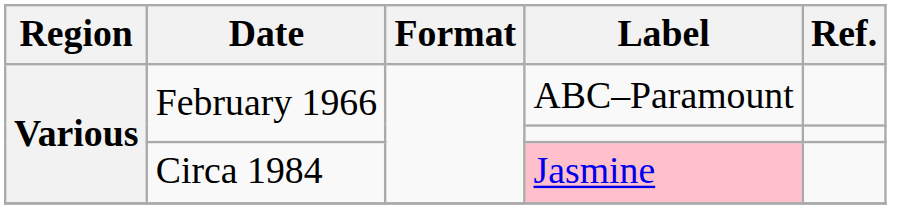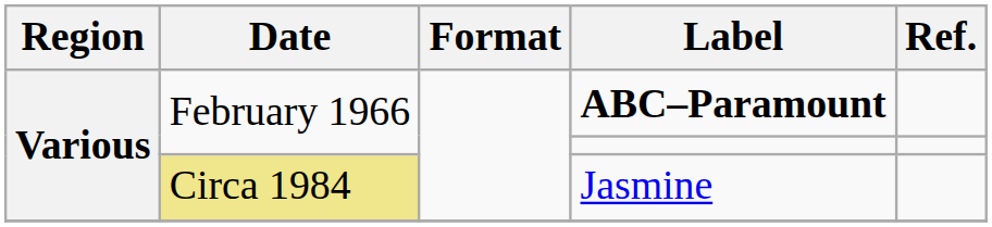ABC–Paramount | Label: normal -> bold
Jasmine | Date: no background -> khaki background
Jasmine | Label: pink background -> no background
